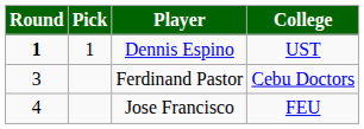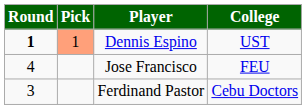Dennis Espino | Pick: no background -> lightsalmon background
rows swapped: Ferdinand Pastor <-> Jose Francisco
